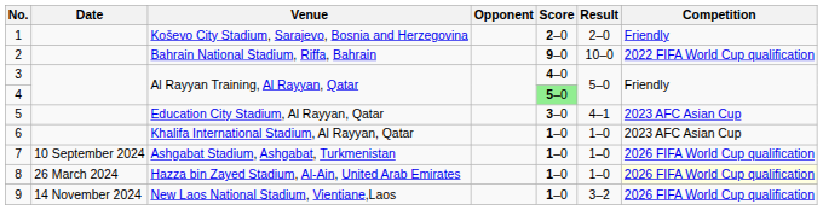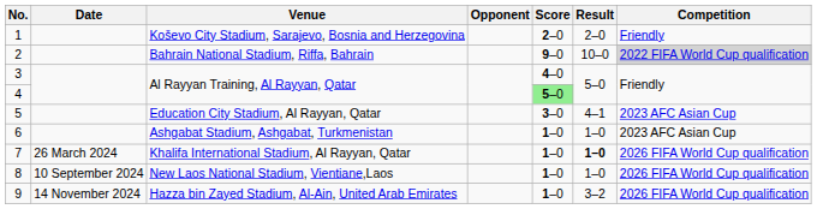2 | Competition: no background -> lightgrey background
6 | Venue: Khalifa International Stadium, Al Rayyan, Qatar -> Ashgabat Stadium, Ashgabat, Turkmenistan
7 | Date: 10 September 2024 -> 26 March 2024
7 | Venue: Ashgabat Stadium, Ashgabat, Turkmenistan -> Khalifa International Stadium, Al Rayyan, Qatar
7 | Result: normal -> bold
8 | Date: 26 March 2024 -> 10 September 2024
8 | Venue: Hazza bin Zayed Stadium, Al-Ain, United Arab Emirates -> New Laos National Stadium, Vientiane,Laos
8 | Competition: lightyellow background -> no background
9 | Venue: New Laos National Stadium, Vientiane,Laos -> Hazza bin Zayed Stadium, Al-Ain, United Arab Emirates
